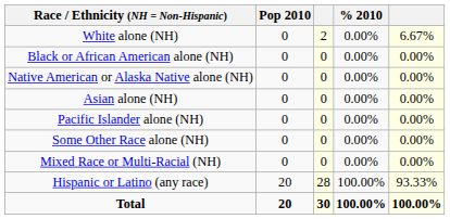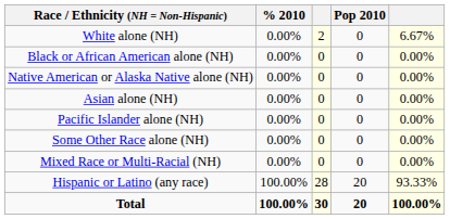columns swapped: Pop 2010 <-> % 2010
